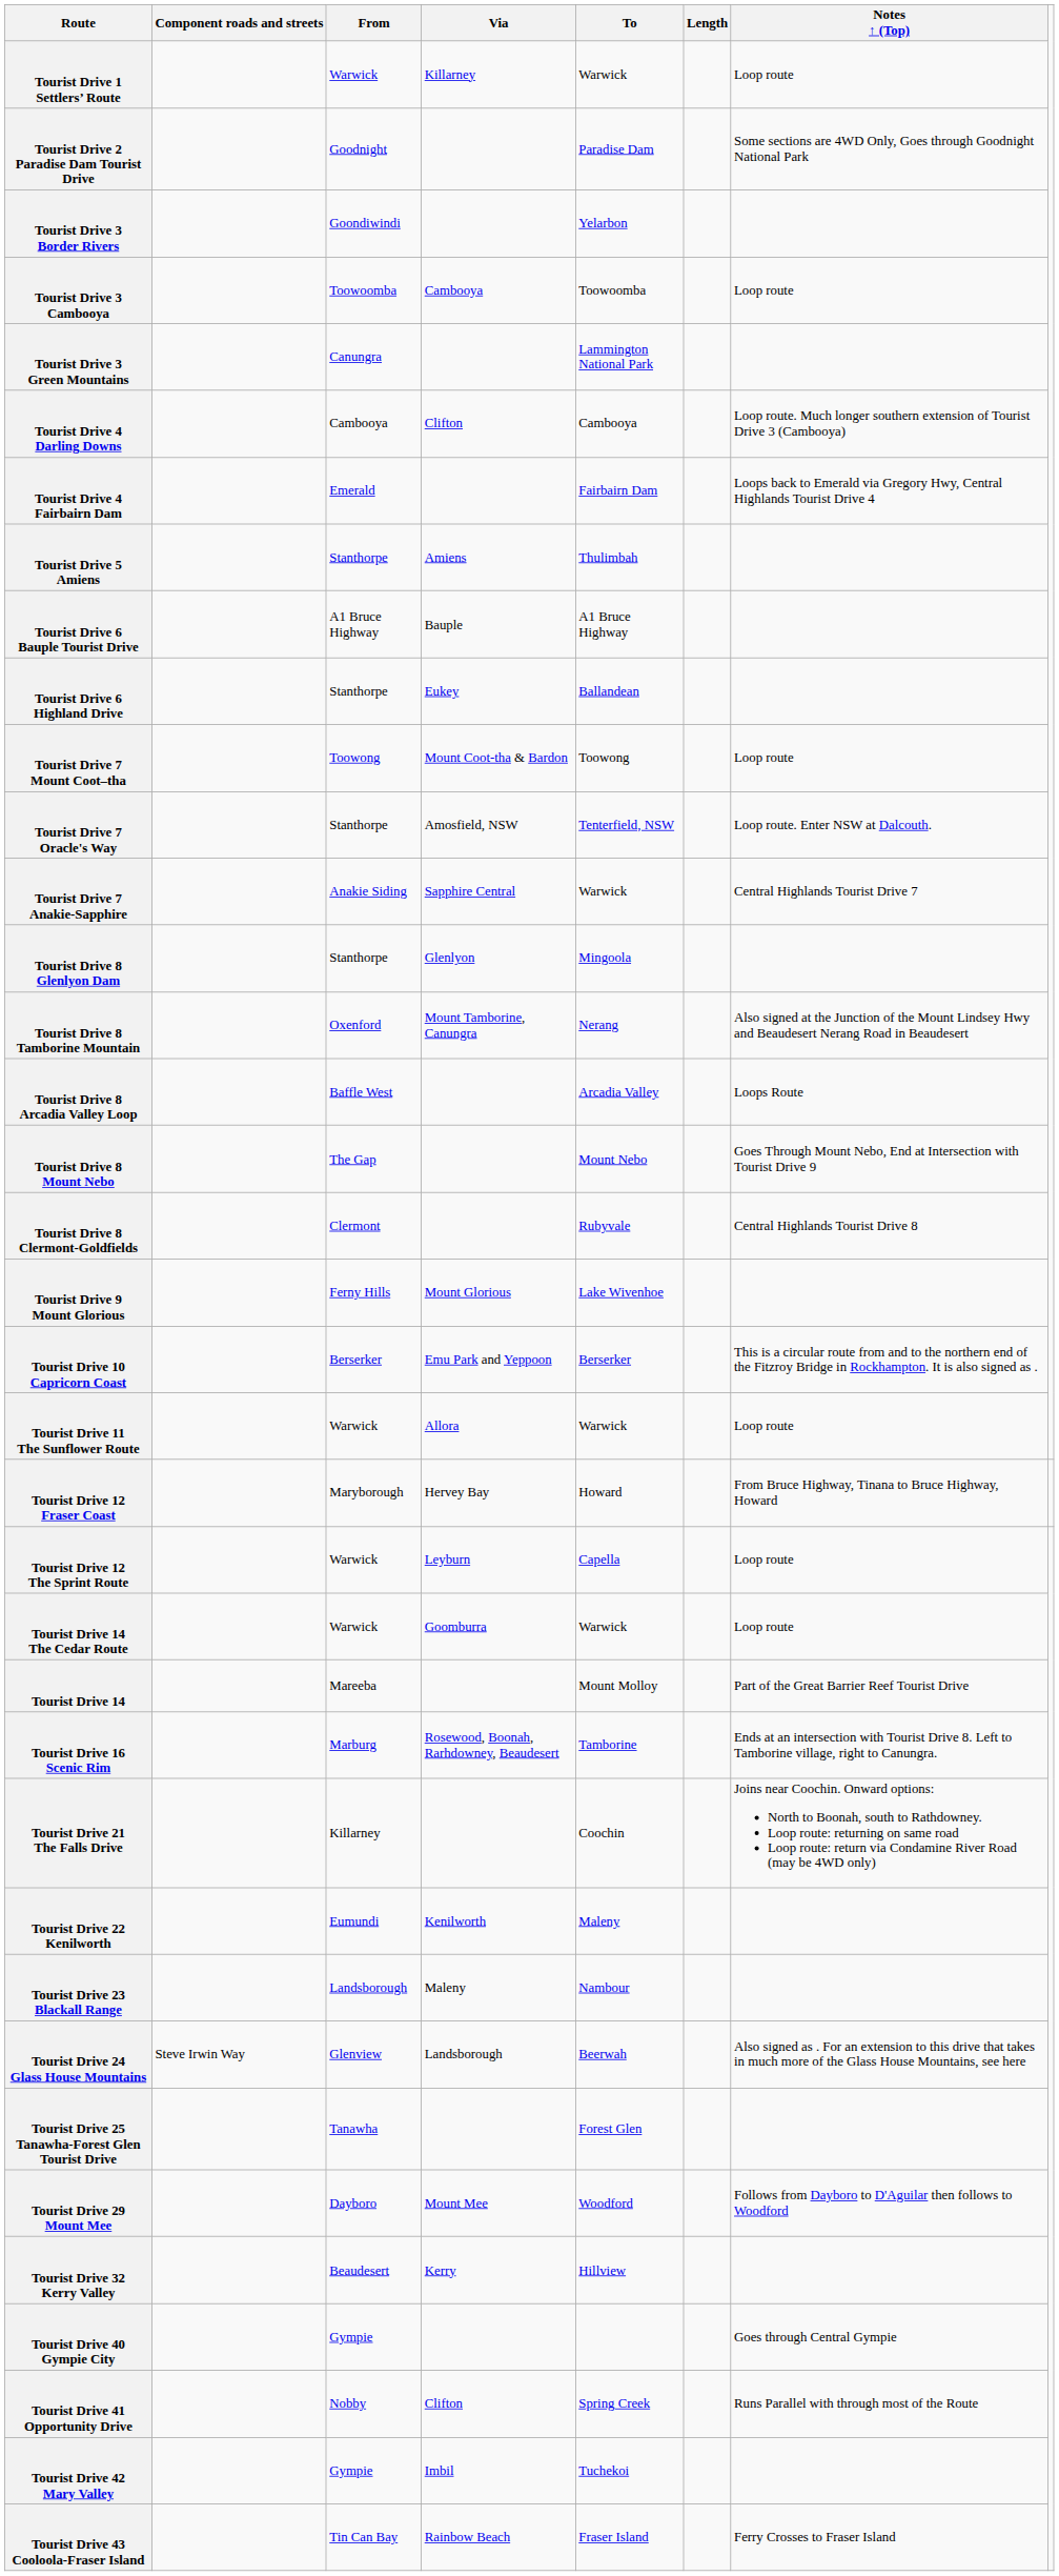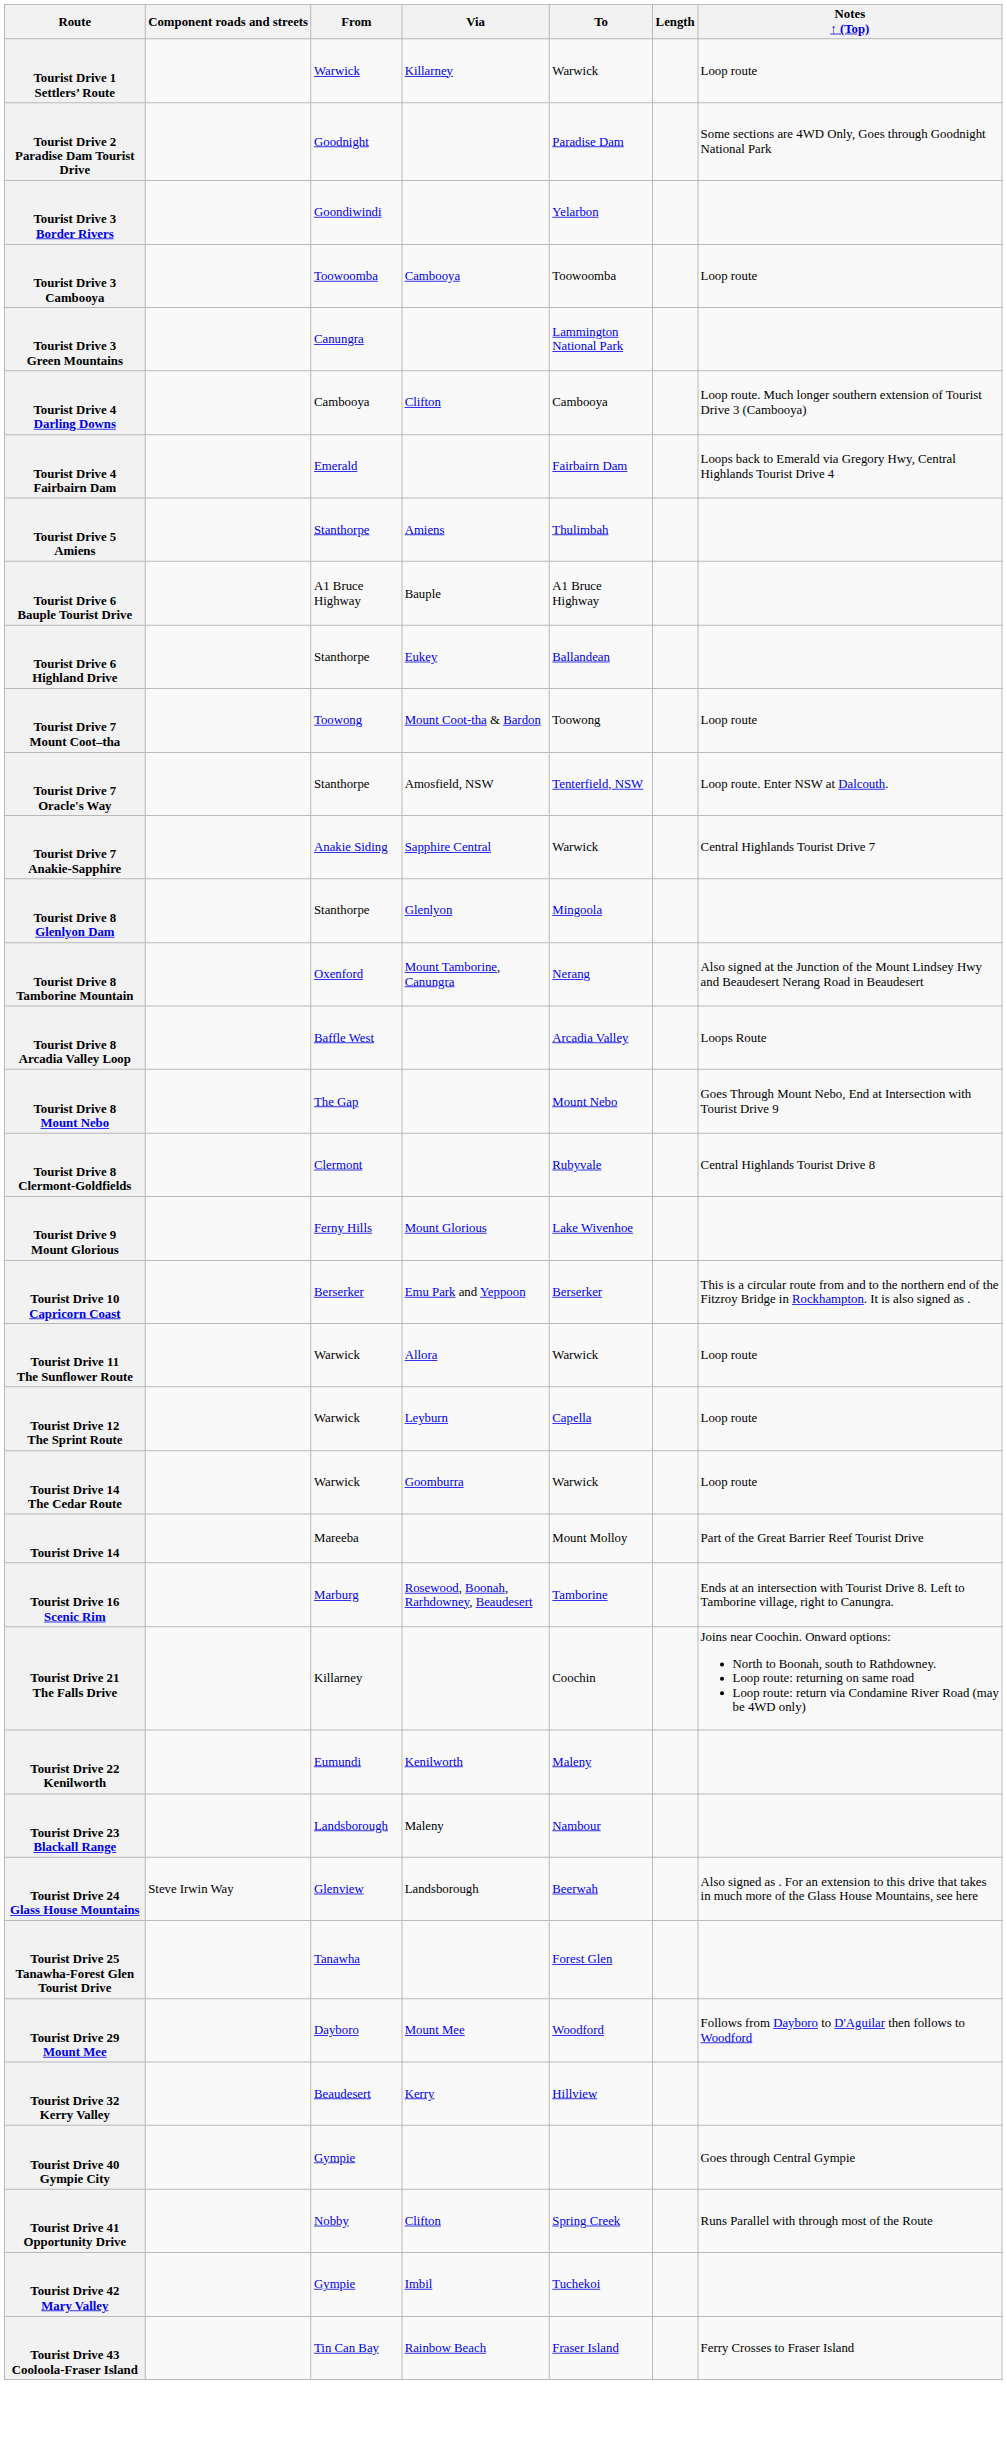- row: Tourist Drive 12 Fraser Coast | Maryborough | Hervey Bay | Howard | From Bruce Highway, Tinana to Bruce Highway, Howard
